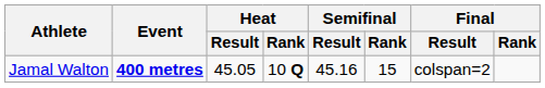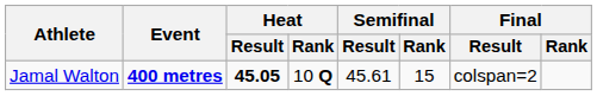Jamal Walton | Heat / Result: normal -> bold
Jamal Walton | Semifinal / Result: 45.16 -> 45.61
